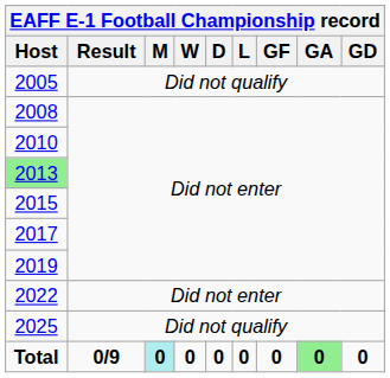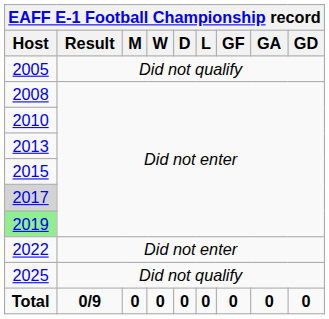2013 | Host: lightgreen background -> no background
2017 | Host: no background -> lightgrey background
2019 | Host: no background -> lightgreen background
Total | M: paleturquoise background -> no background
Total | GA: lightgreen background -> no background
